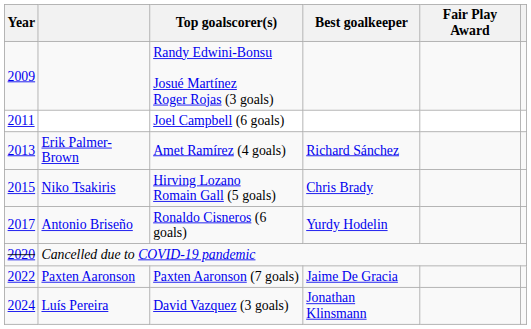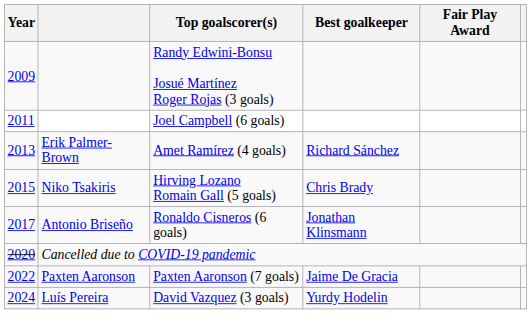Ronaldo Cisneros (6 goals) | Best goalkeeper: Yurdy Hodelin -> Jonathan Klinsmann
David Vazquez (3 goals) | Best goalkeeper: Jonathan Klinsmann -> Yurdy Hodelin
